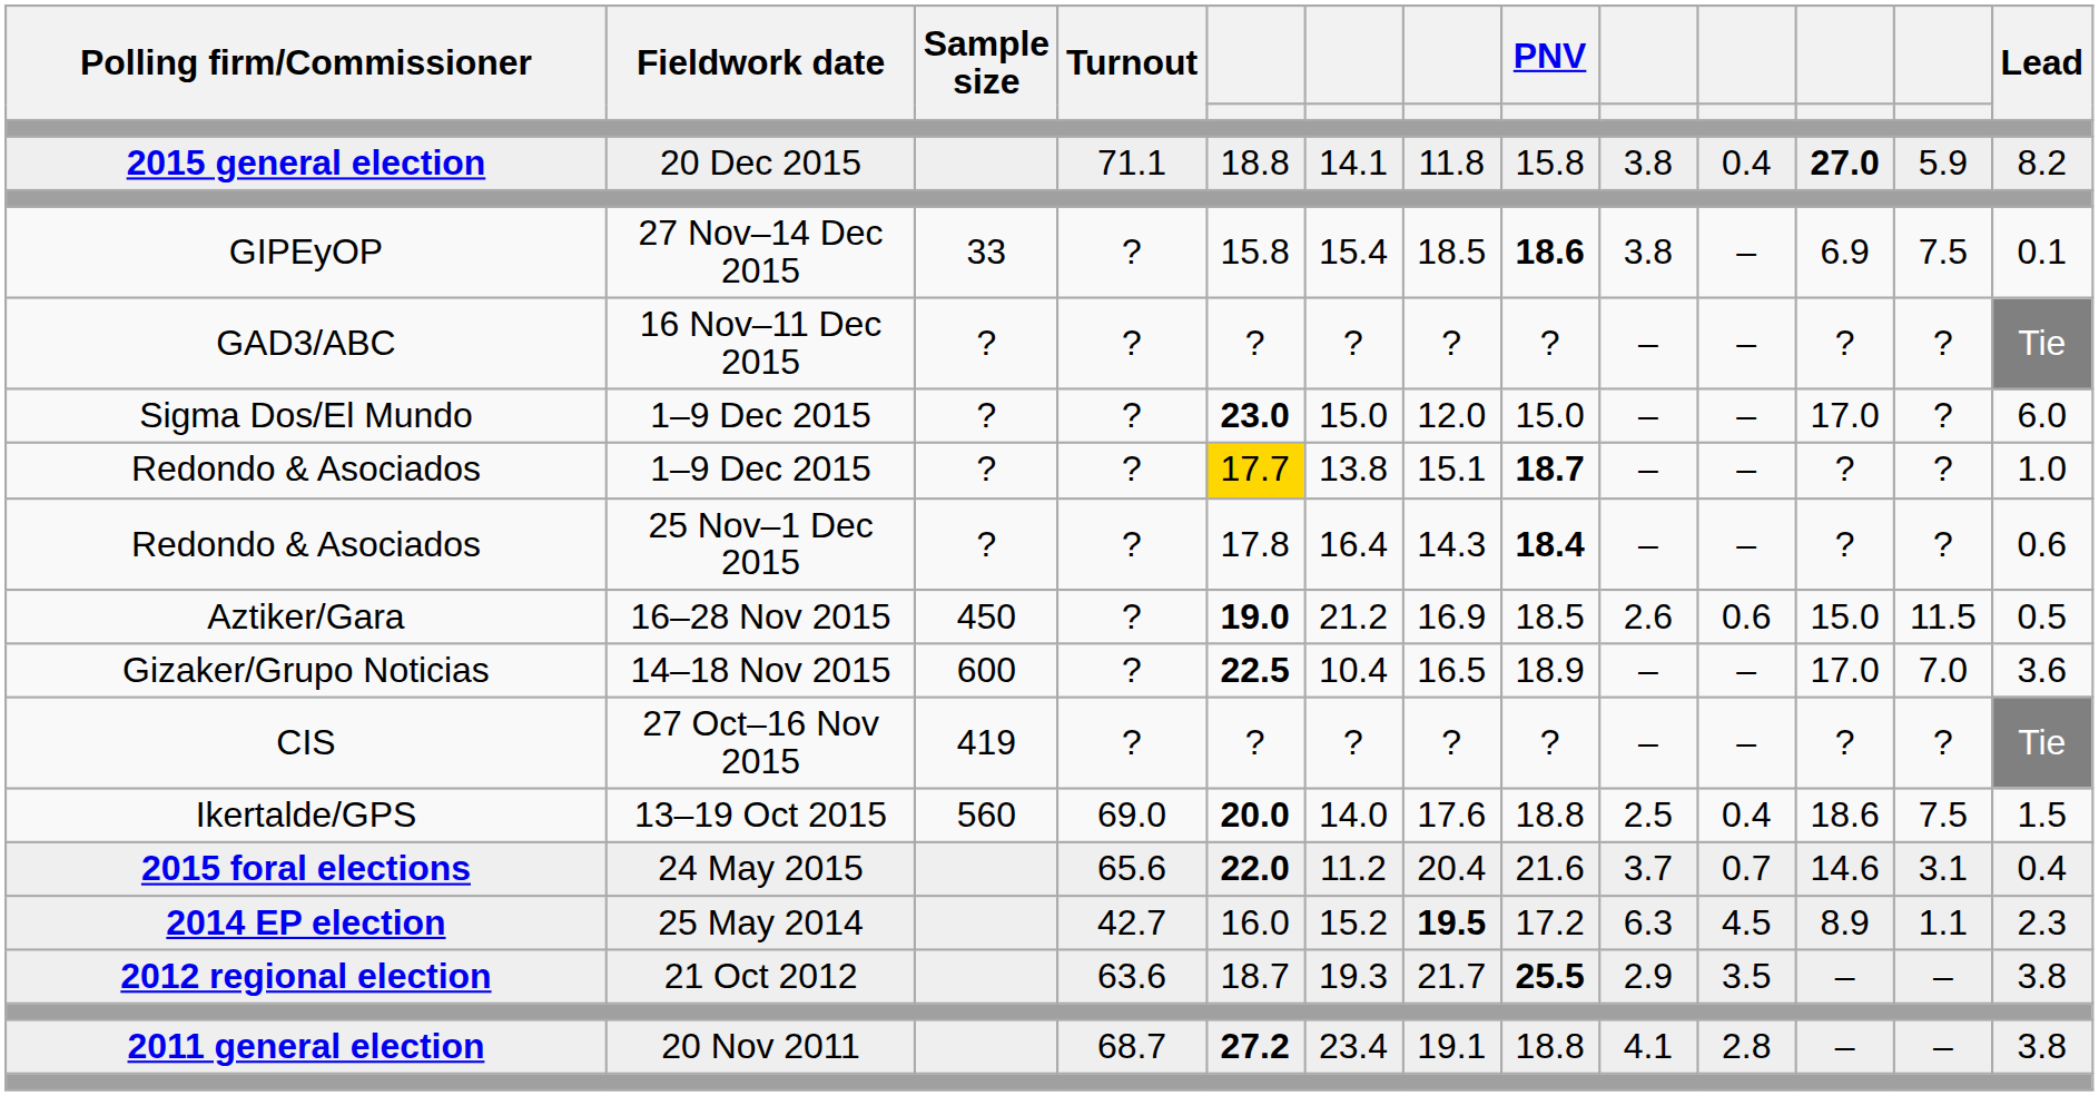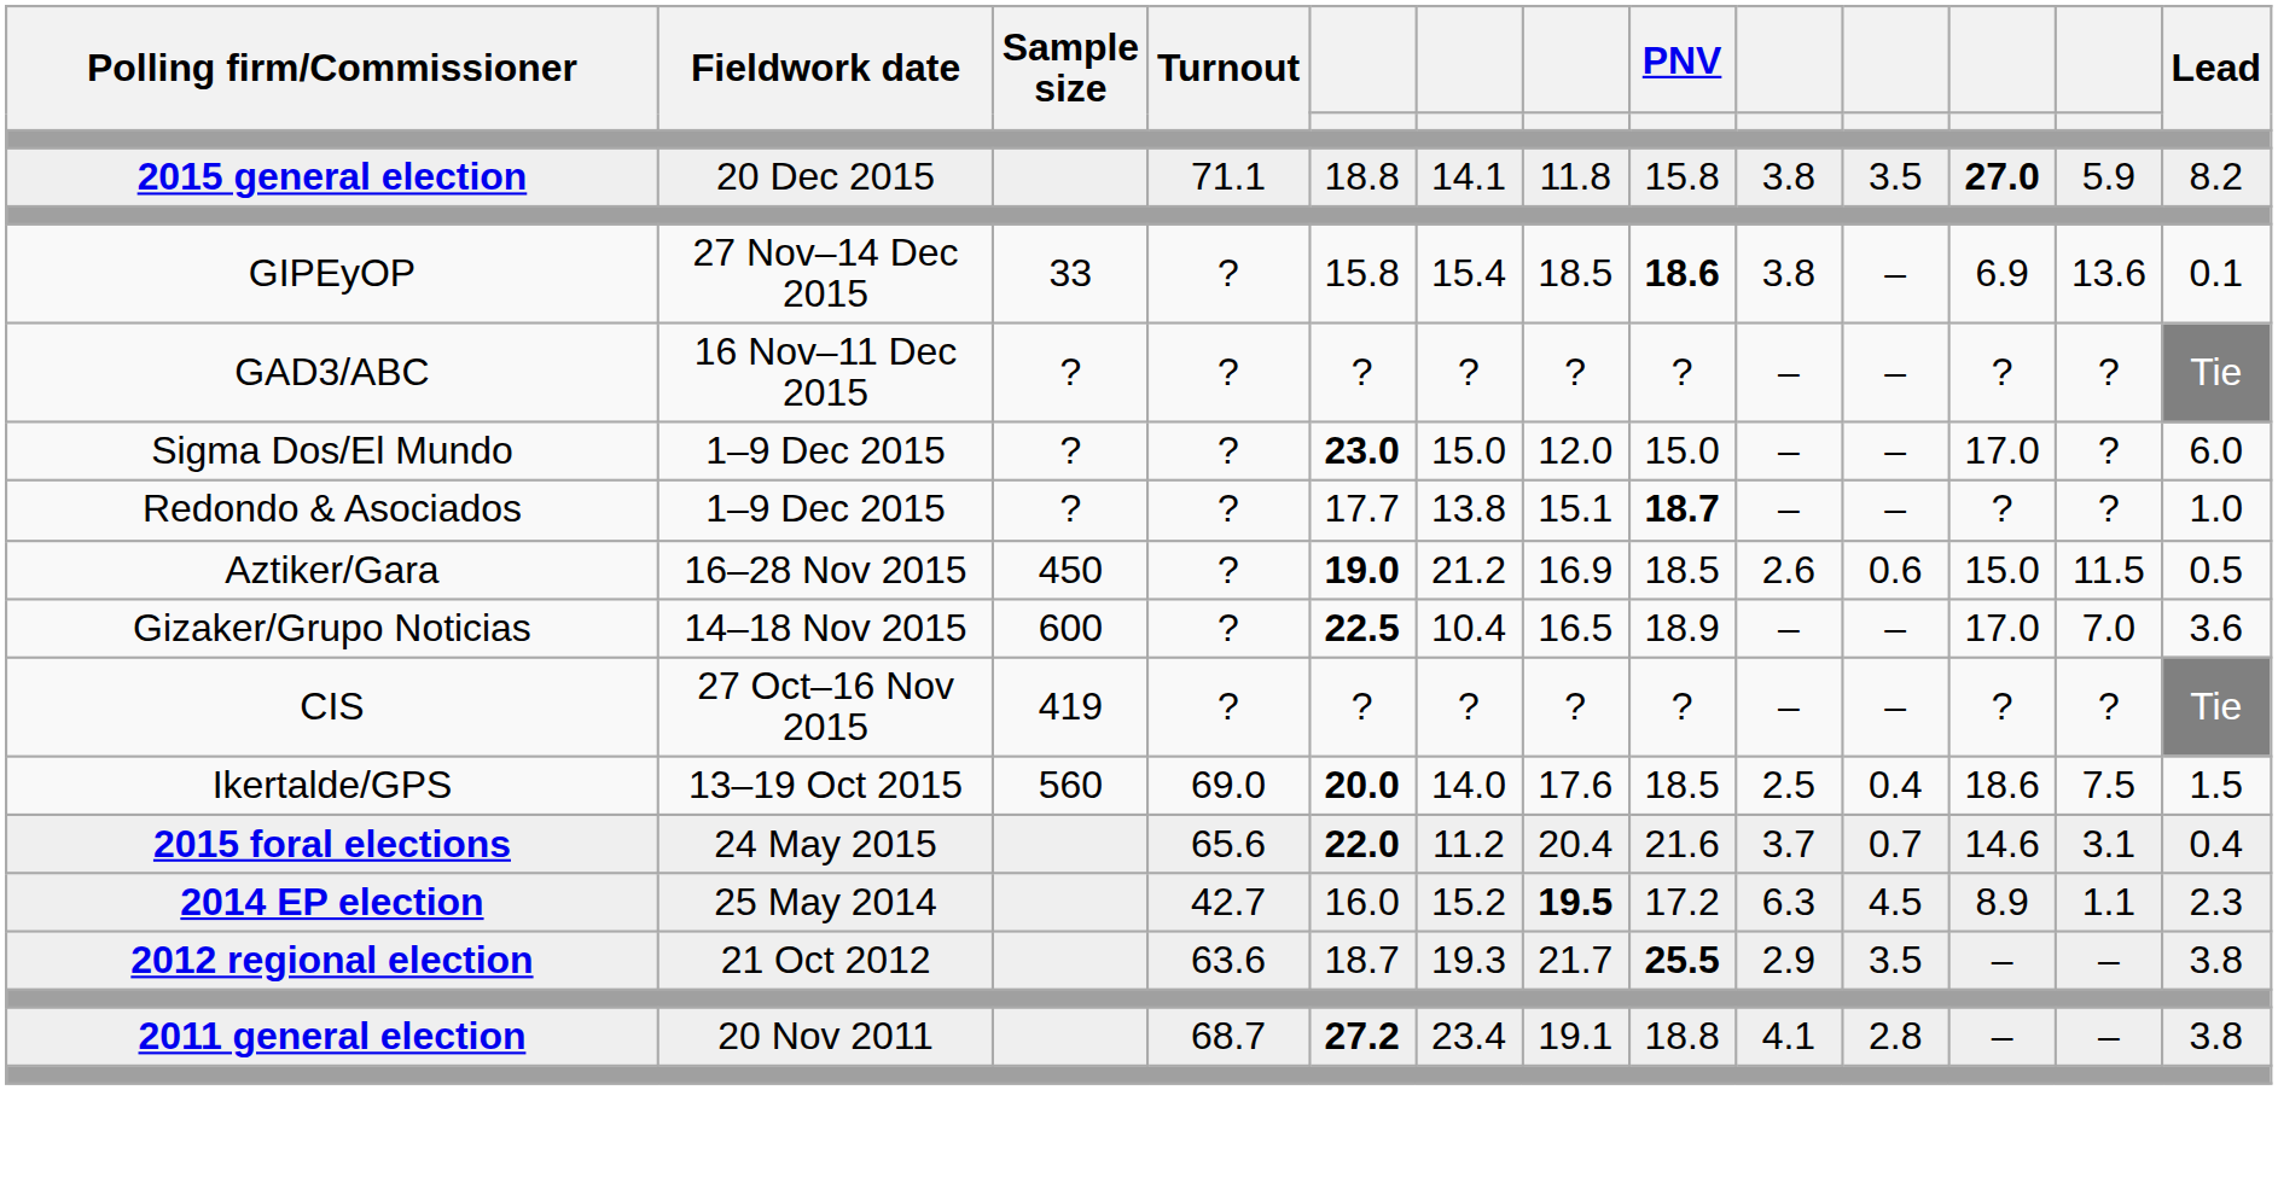2015 general election | column 10: 0.4 -> 3.5
GIPEyOP | column 12: 7.5 -> 13.6
Redondo & Asociados / 1–9 Dec 2015 | column 5: gold background -> no background
- row: Redondo & Asociados | 25 Nov–1 Dec 2015 | ? | ? | 17.8 | 16.4 | 14.3 | 18.4 | – | – | ? | ? | 0.6
Ikertalde/GPS | PNV: 18.8 -> 18.5
